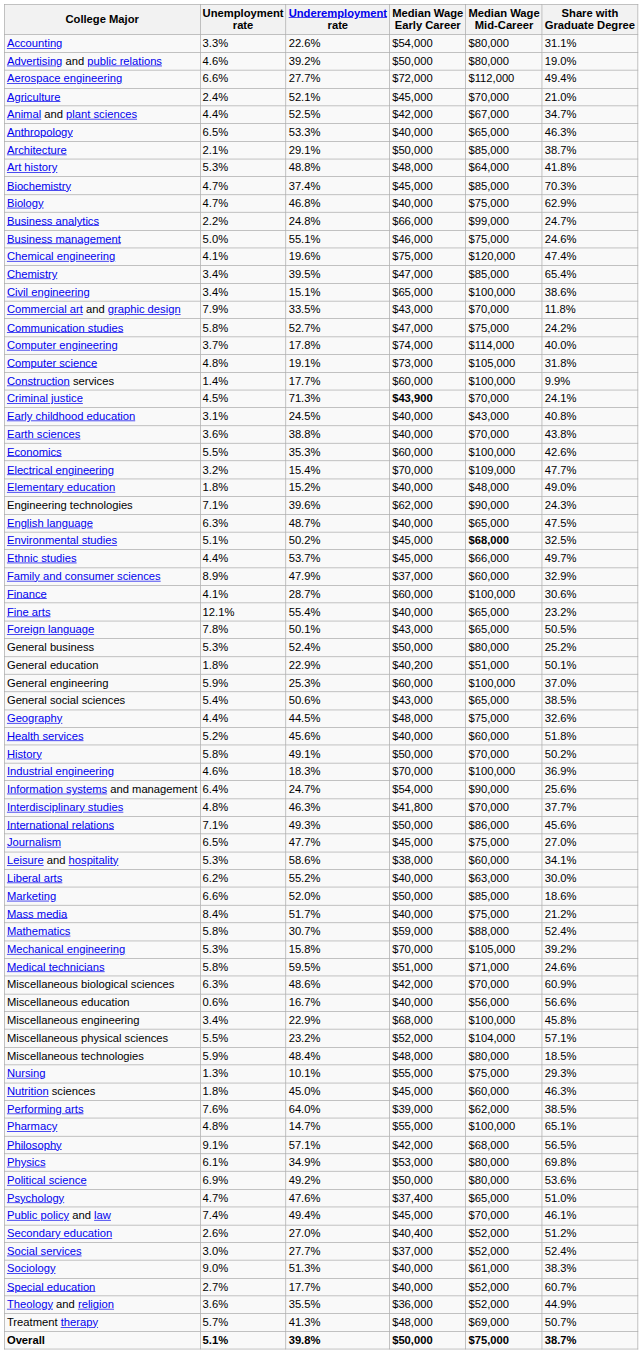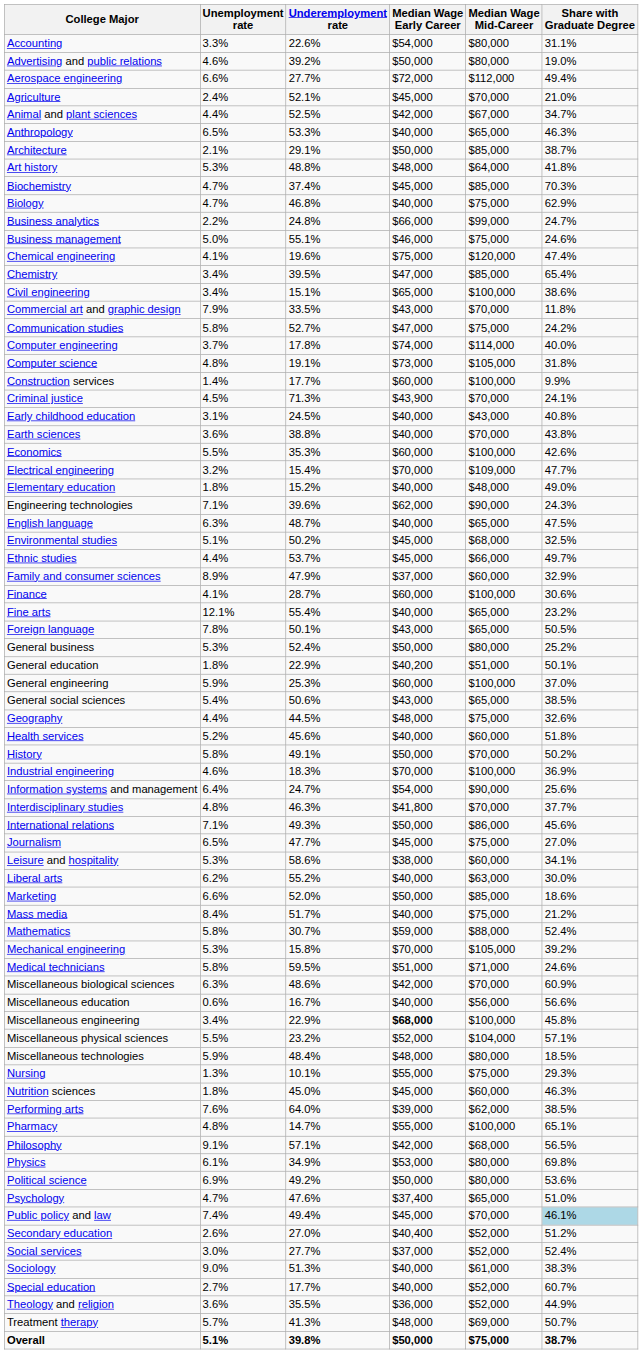Criminal justice | Median Wage Early Career: bold -> normal
Environmental studies | Median Wage Mid-Career: bold -> normal
Miscellaneous engineering | Median Wage Early Career: normal -> bold
Public policy and law | Share with Graduate Degree: no background -> lightblue background
